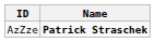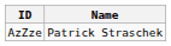AzZze | Name: bold -> normal
